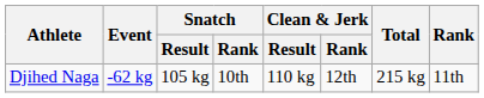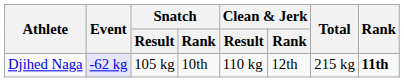Djihed Naga | Event: no background -> lavender background
Djihed Naga | Rank: normal -> bold
